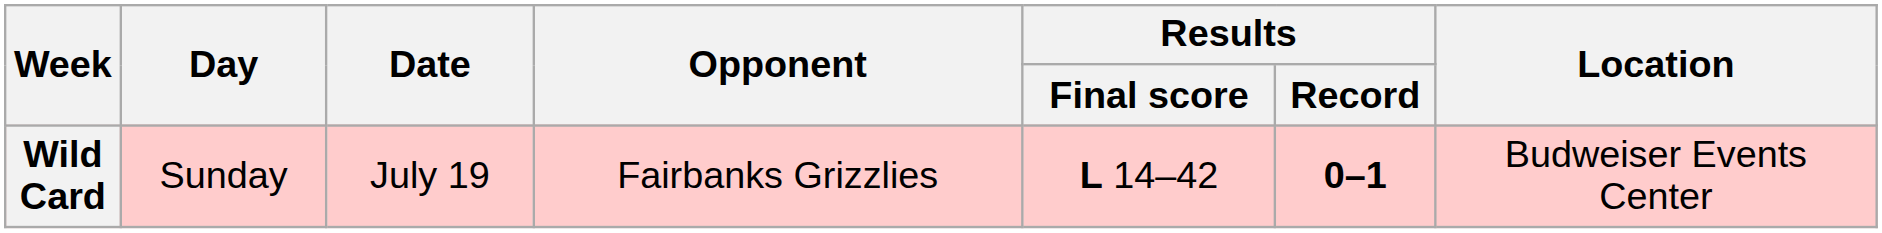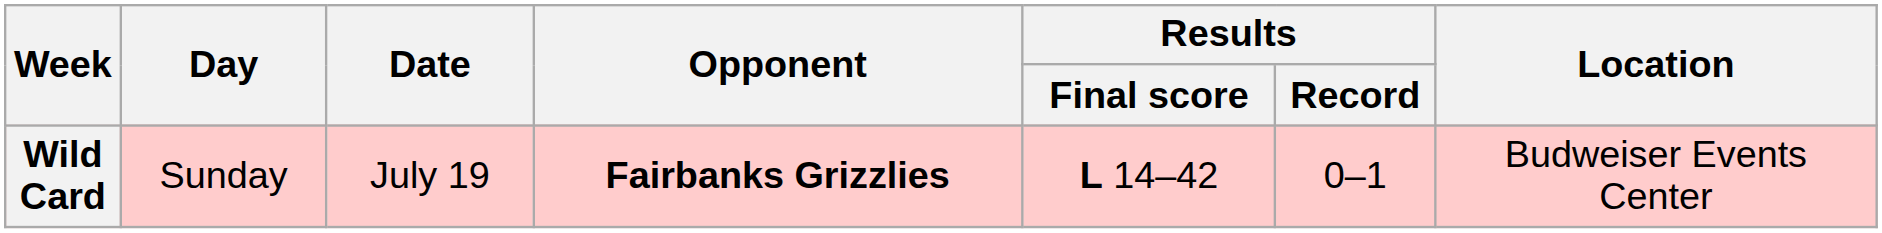Wild Card | Opponent: normal -> bold
Wild Card | Results / Record: bold -> normal
